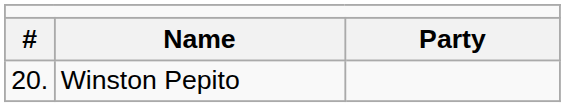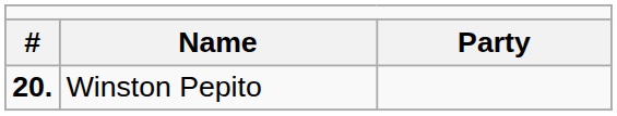Winston Pepito | column 1: normal -> bold
